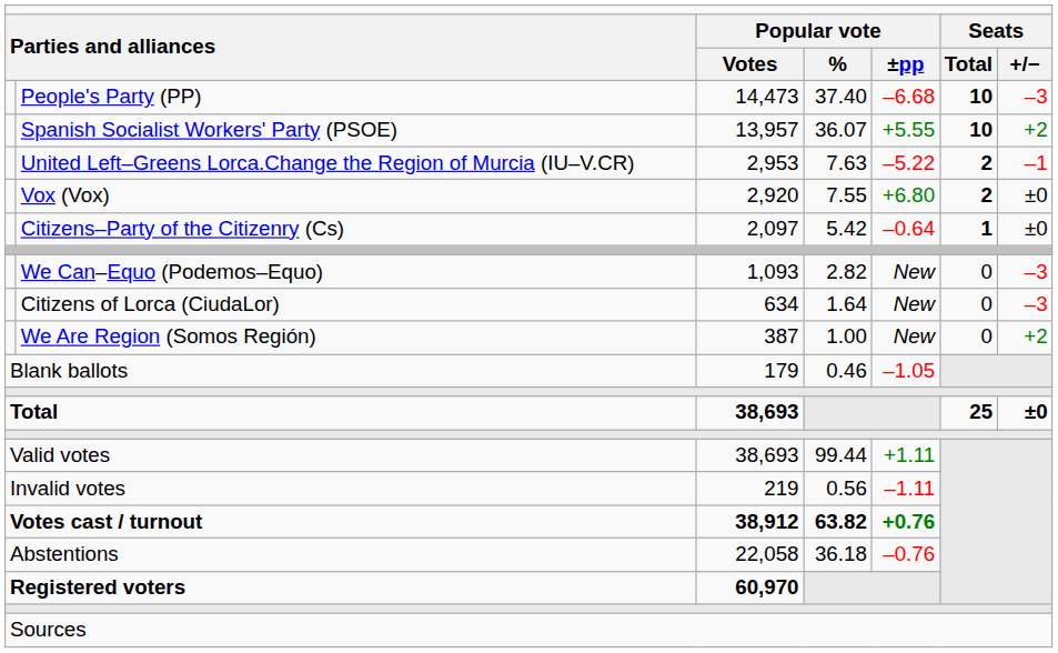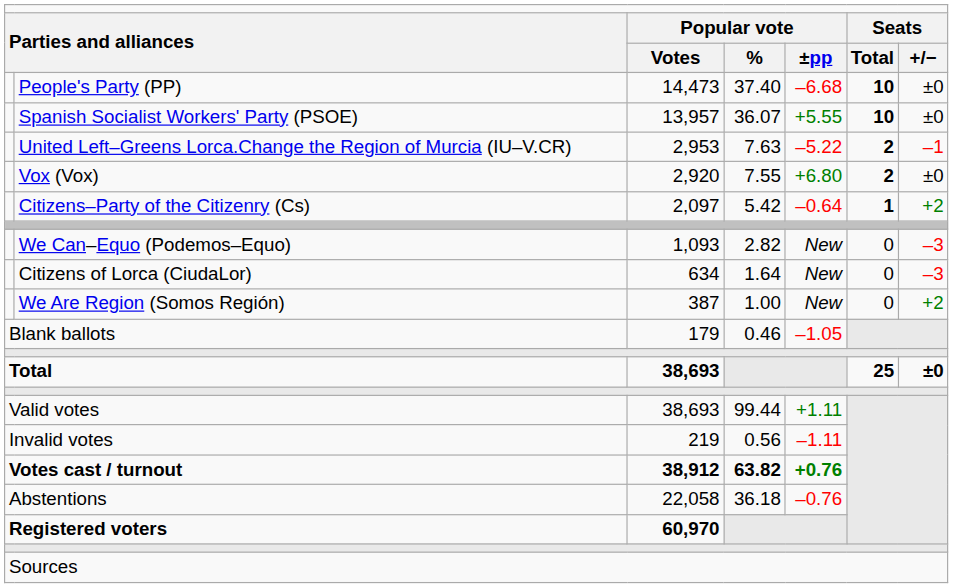People's Party (PP) | column 7: –3 -> ±0
Spanish Socialist Workers' Party (PSOE) | column 7: +2 -> ±0
Citizens–Party of the Citizenry (Cs) | column 7: ±0 -> +2
